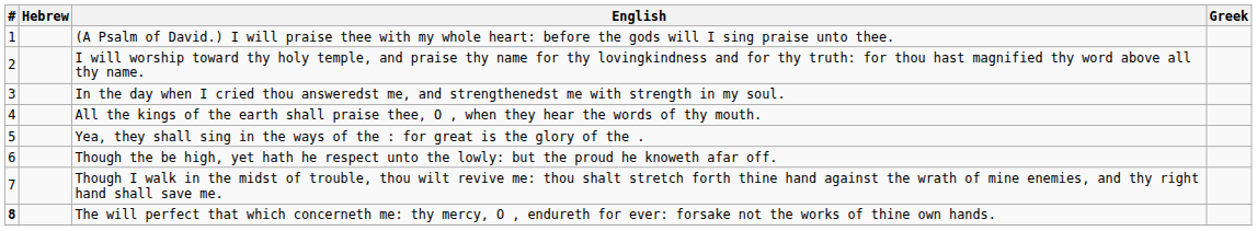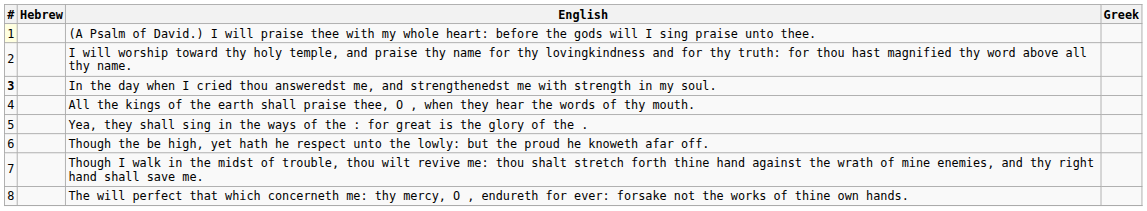row 2 | #: no background -> lightyellow background
row 4 | #: normal -> bold
row 9 | #: bold -> normal
